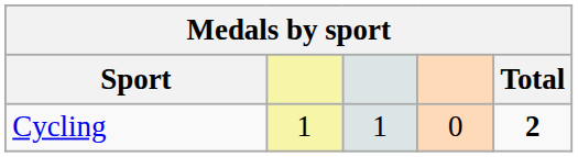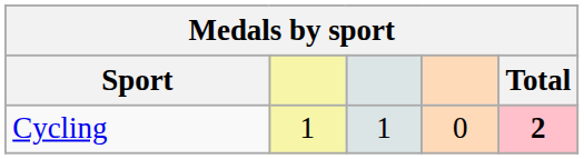Cycling | Total: no background -> pink background
